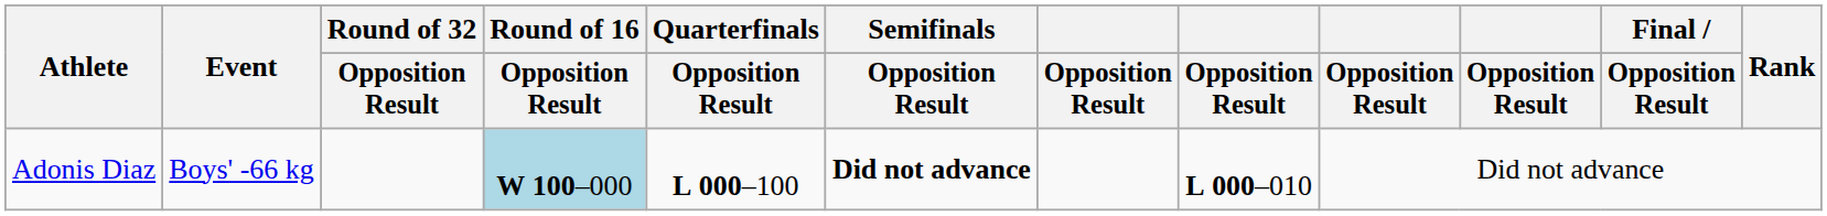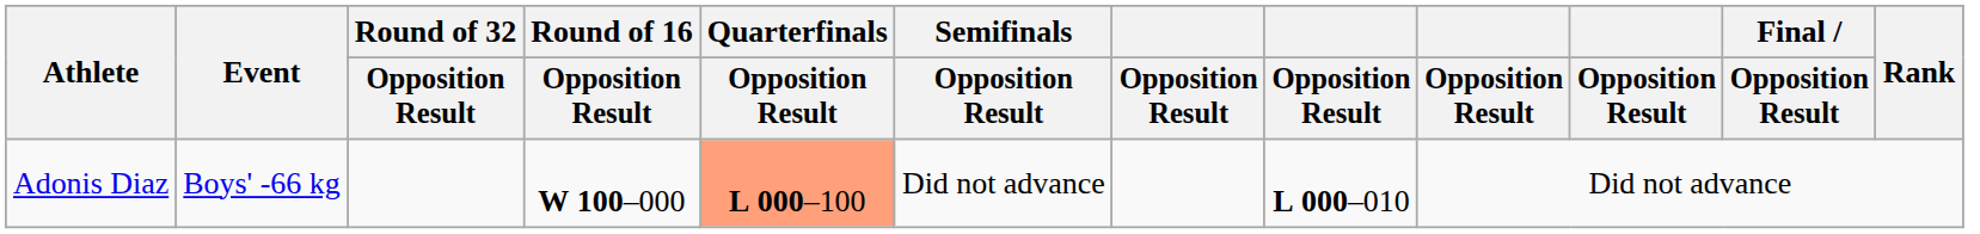Adonis Diaz | Round of 16 / Opposition Result: lightblue background -> no background
Adonis Diaz | Quarterfinals / Opposition Result: no background -> lightsalmon background
Adonis Diaz | Semifinals / Opposition Result: bold -> normal
